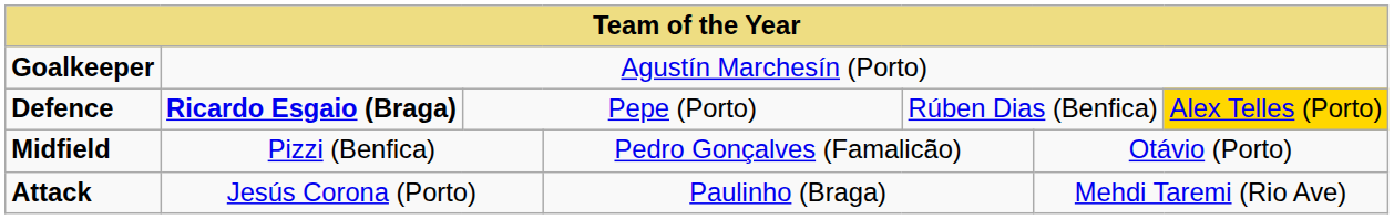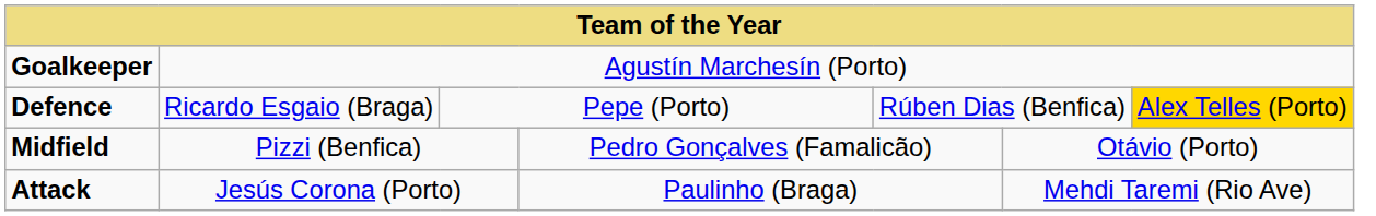Defence | column 2: bold -> normal
